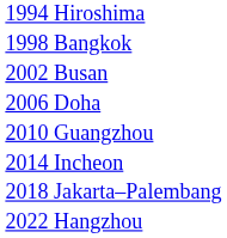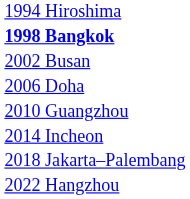1998 Bangkok | column 1: normal -> bold
